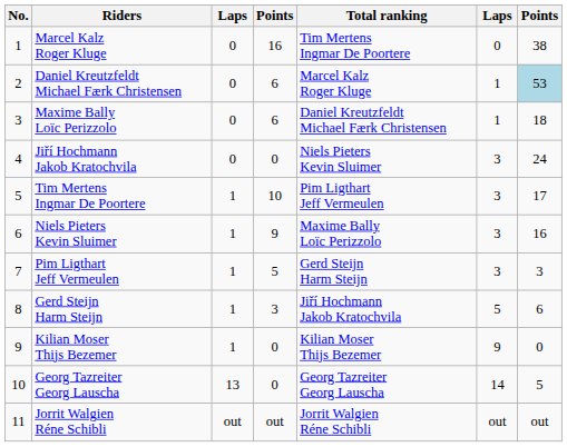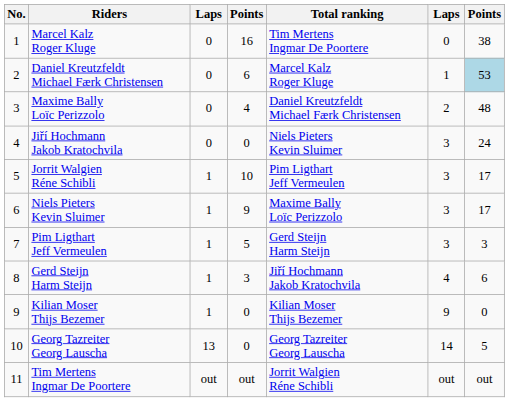row 4 | column 4: 6 -> 4
row 4 | column 6: 1 -> 2
row 4 | column 7: 18 -> 48
row 6 | Riders: Tim Mertens Ingmar De Poortere -> Jorrit Walgien Réne Schibli
row 7 | column 7: 16 -> 17
row 9 | column 6: 5 -> 4
row 12 | Riders: Jorrit Walgien Réne Schibli -> Tim Mertens Ingmar De Poortere
